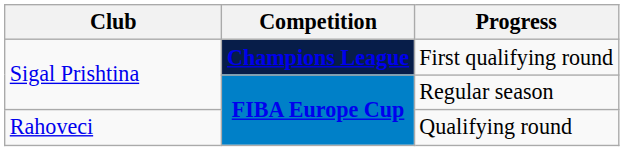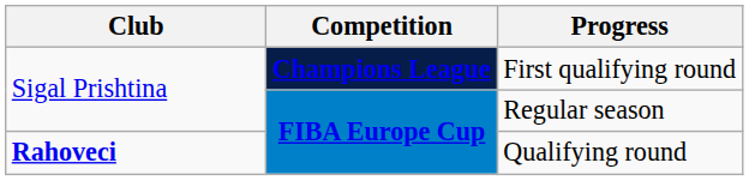Qualifying round | Club: normal -> bold
